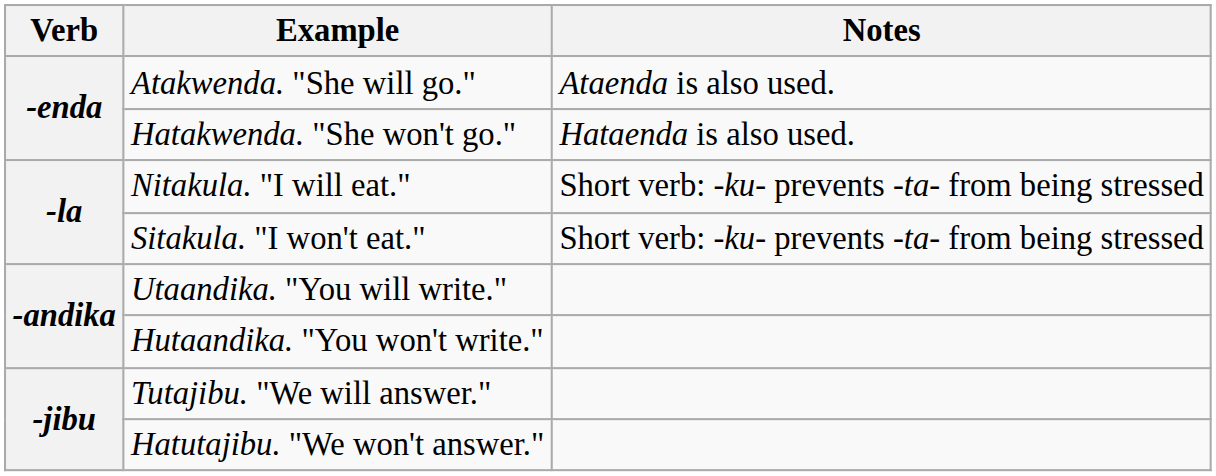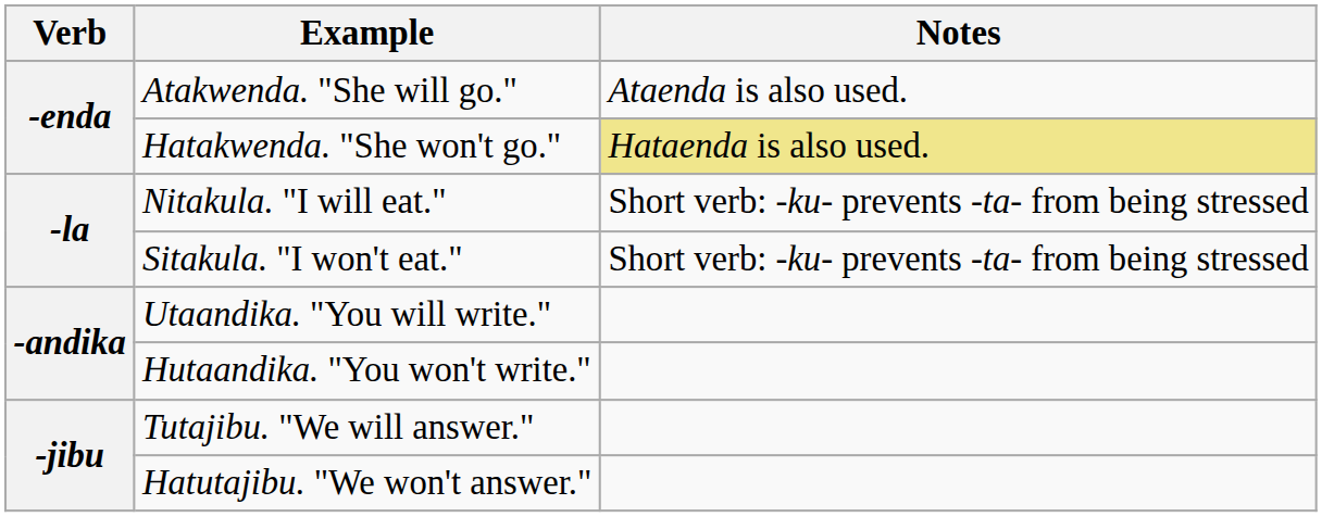Hatakwenda. "She won't go." | Notes: no background -> khaki background
